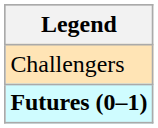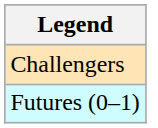row 3 | column 1: bold -> normal
